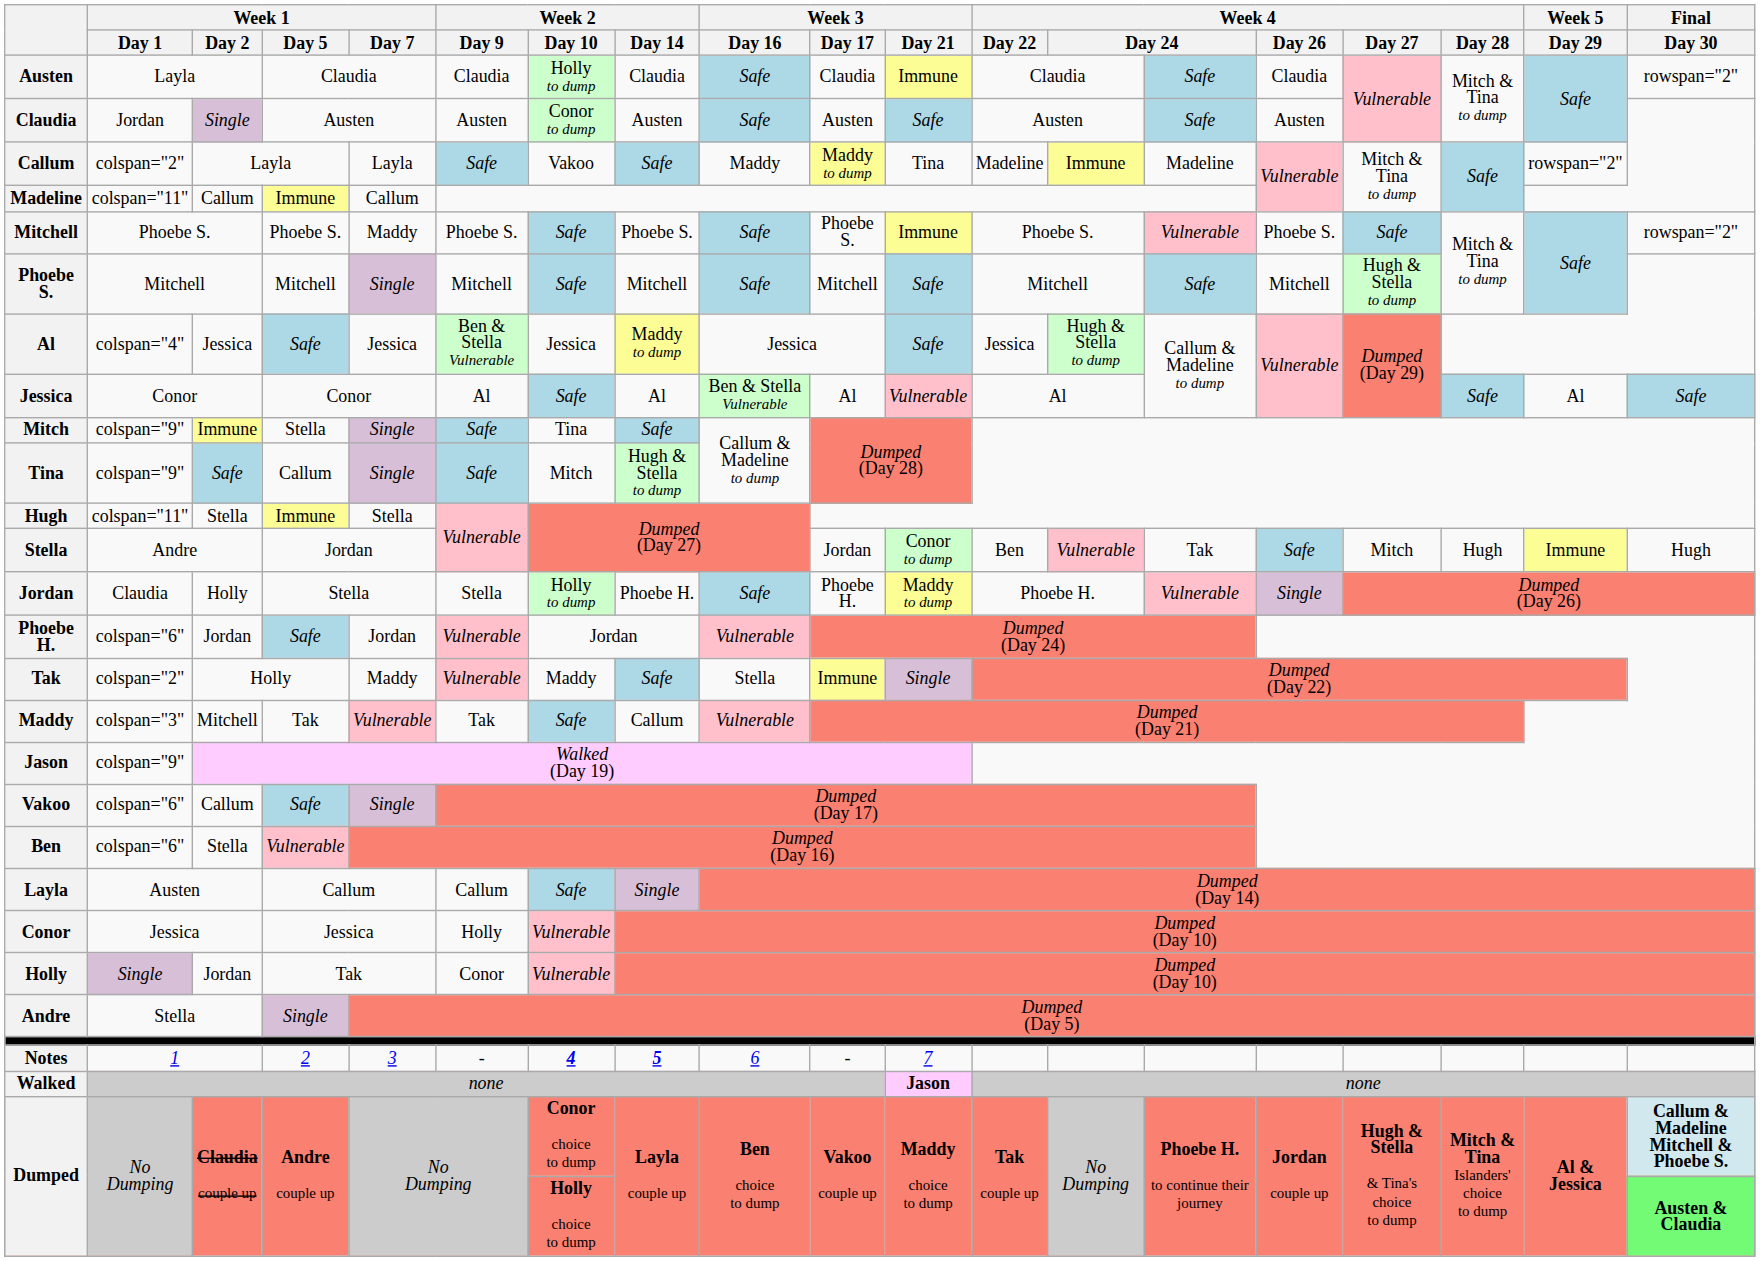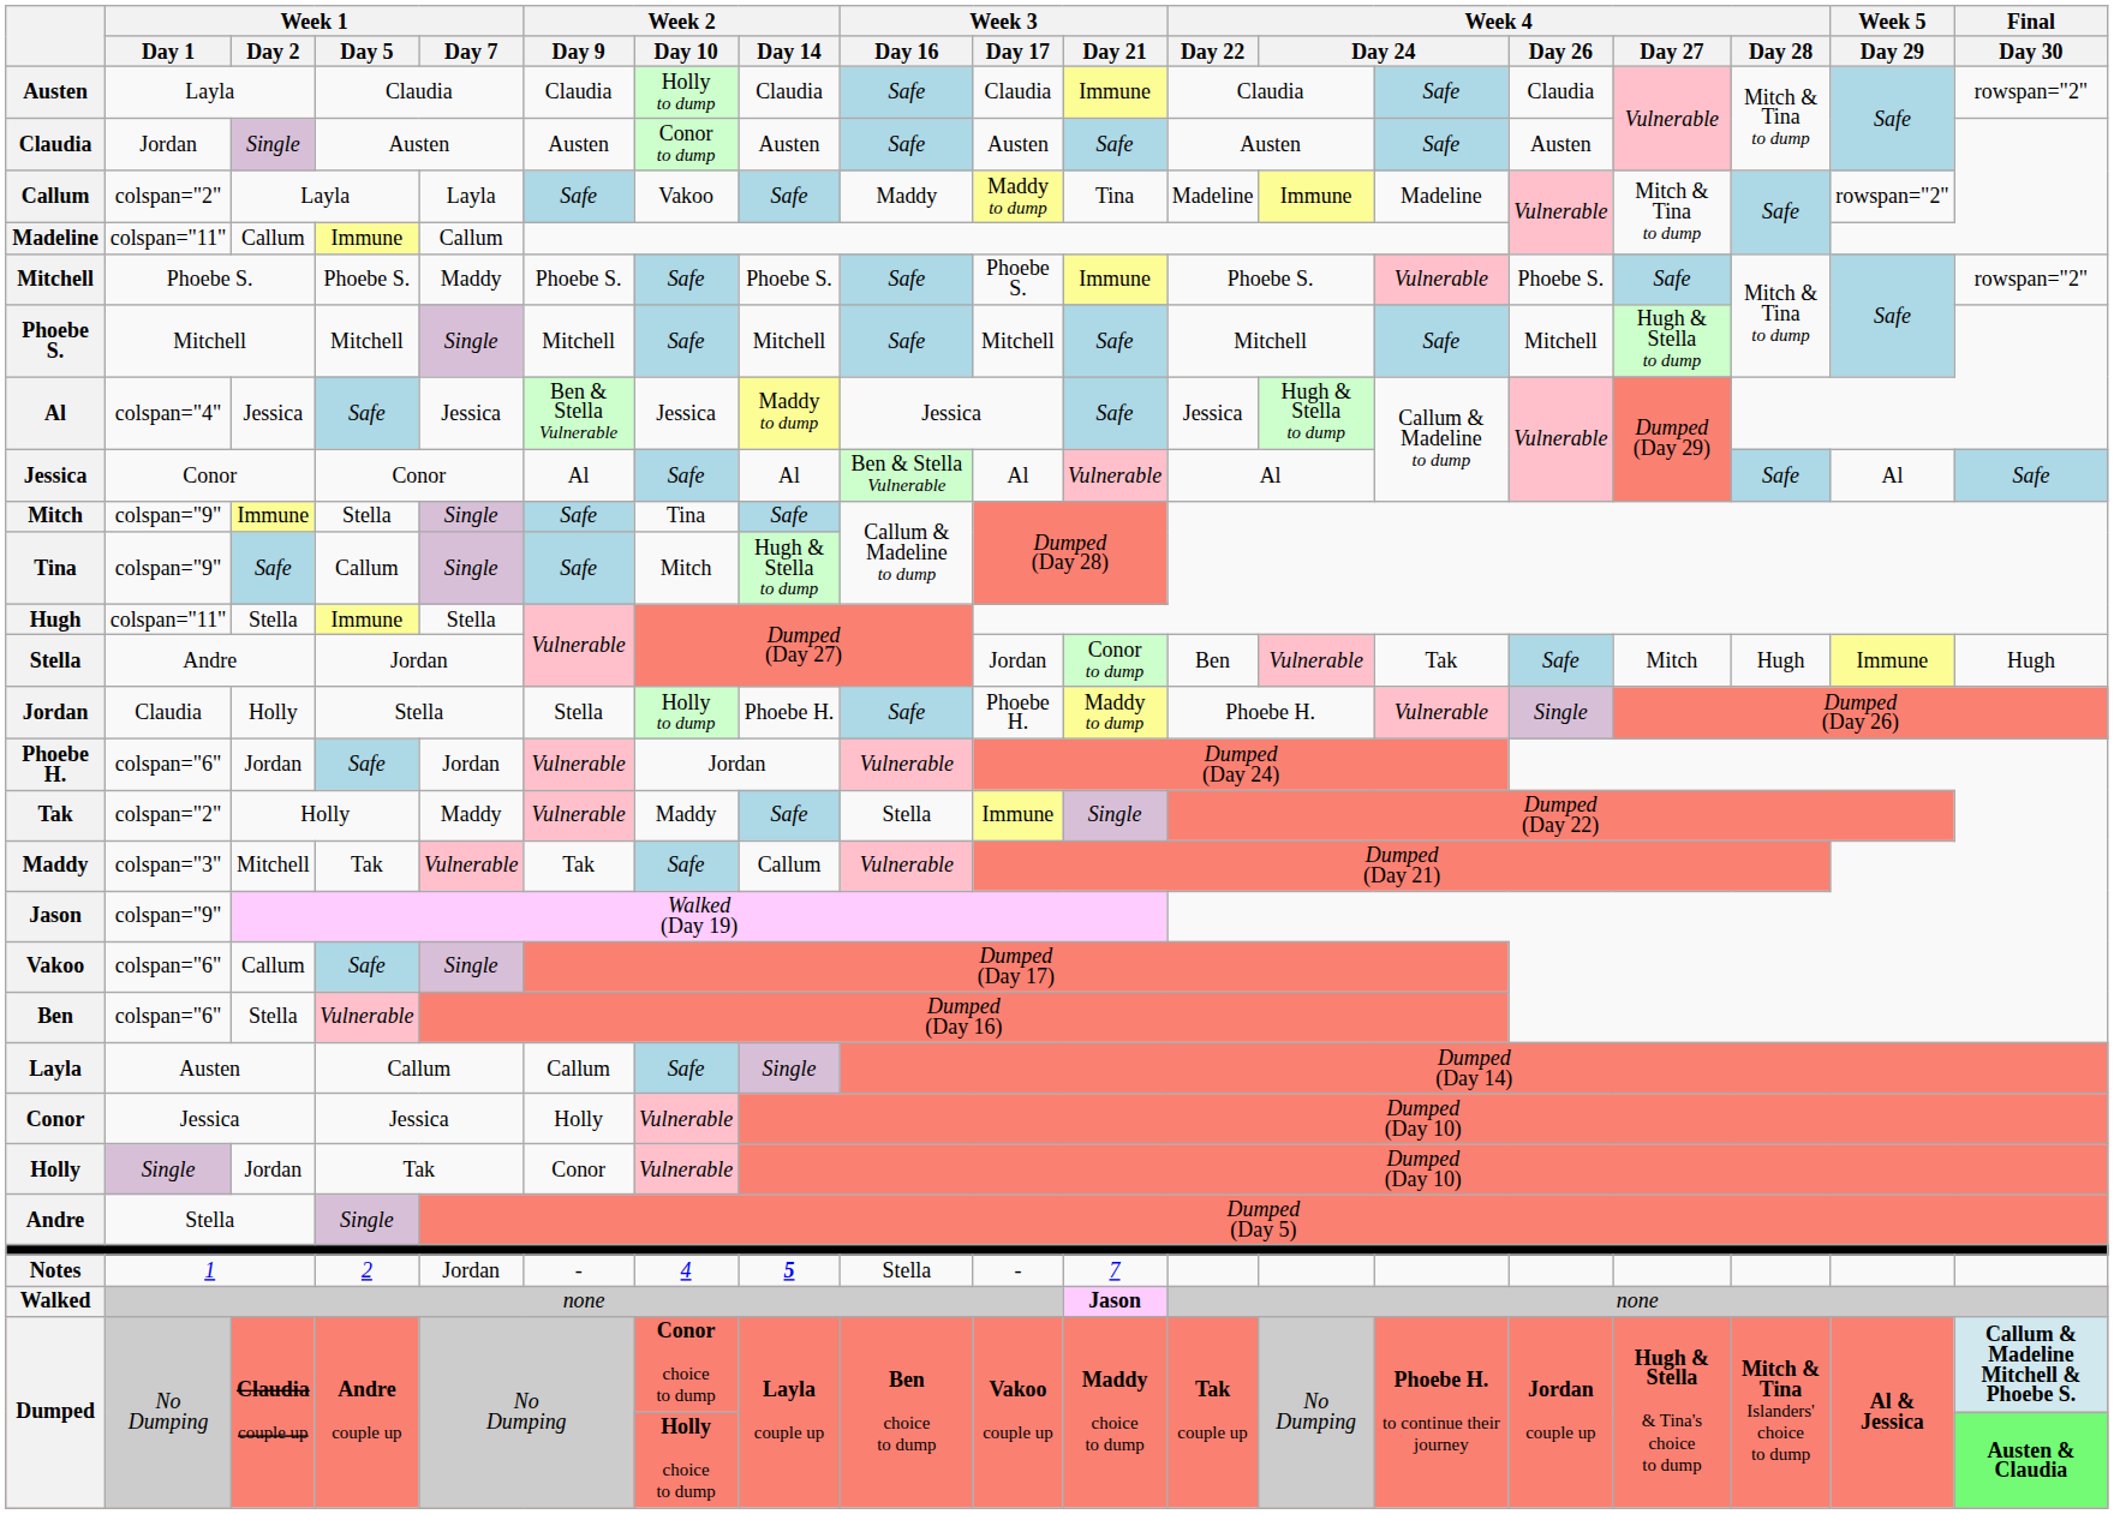Notes | Week 1 / Day 7: 3 -> Jordan
Notes | Week 2 / Day 10: bold -> normal
Notes | Week 3 / Day 16: 6 -> Stella
